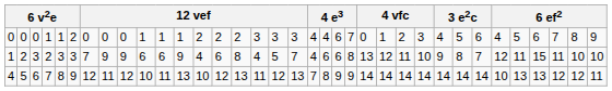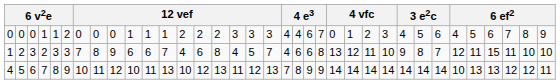row 3 | column 8: 9 -> 8
row 3 | column 12: 9 -> 7
row 4 | column 7: 12 -> 10
